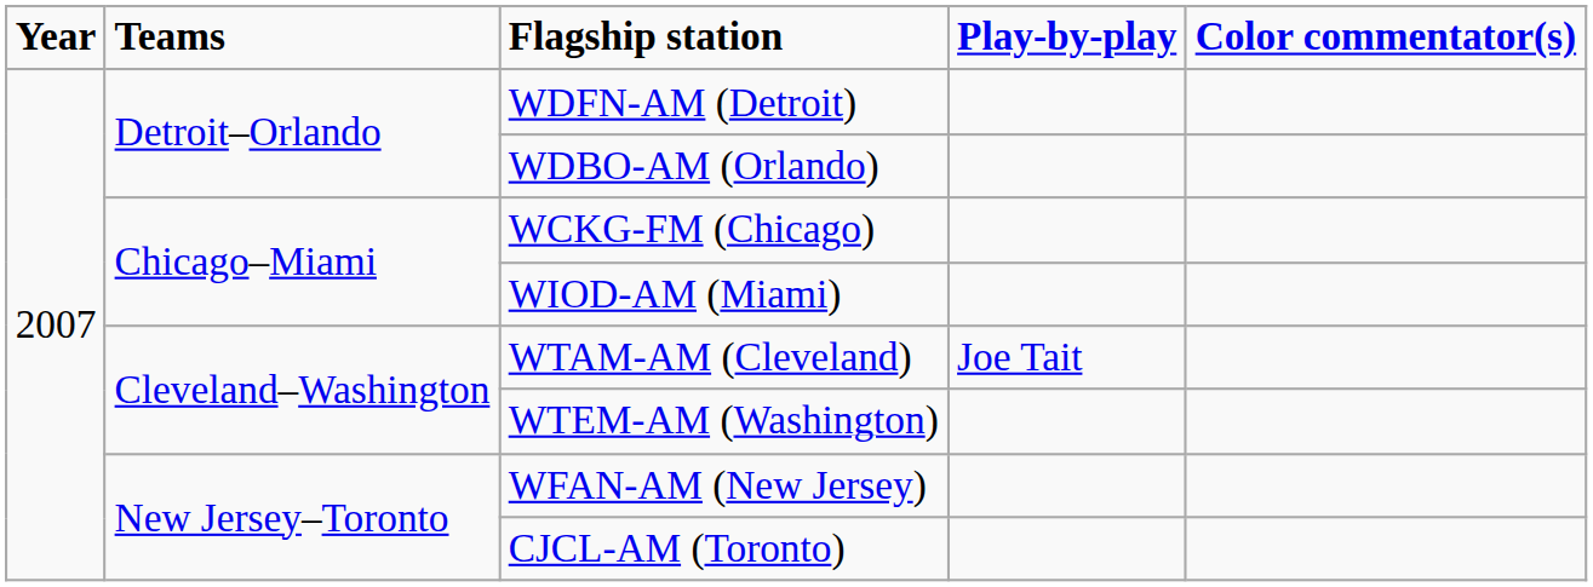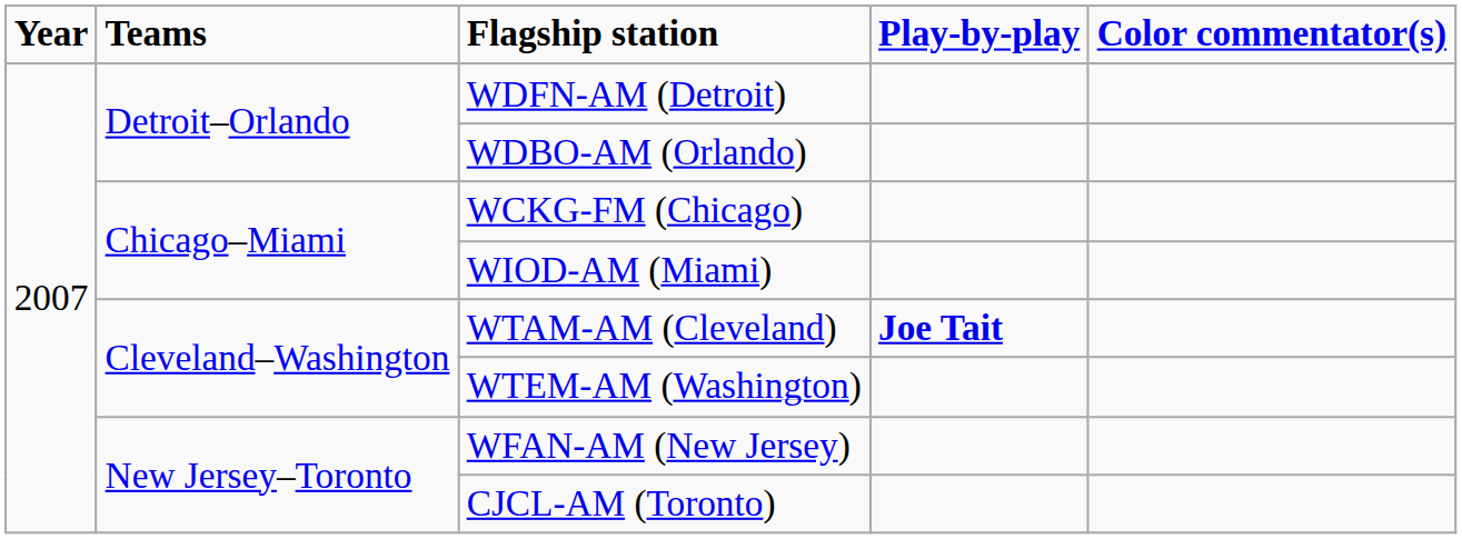WTAM-AM (Cleveland) | Play-by-play: normal -> bold
